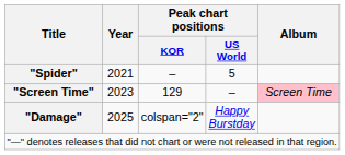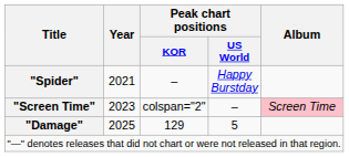"Spider" | Peak chart positions / US World: 5 -> Happy Burstday
"Screen Time" | Peak chart positions / KOR: 129 -> colspan="2"
"Damage" | Peak chart positions / KOR: colspan="2" -> 129
"Damage" | Peak chart positions / US World: Happy Burstday -> 5
